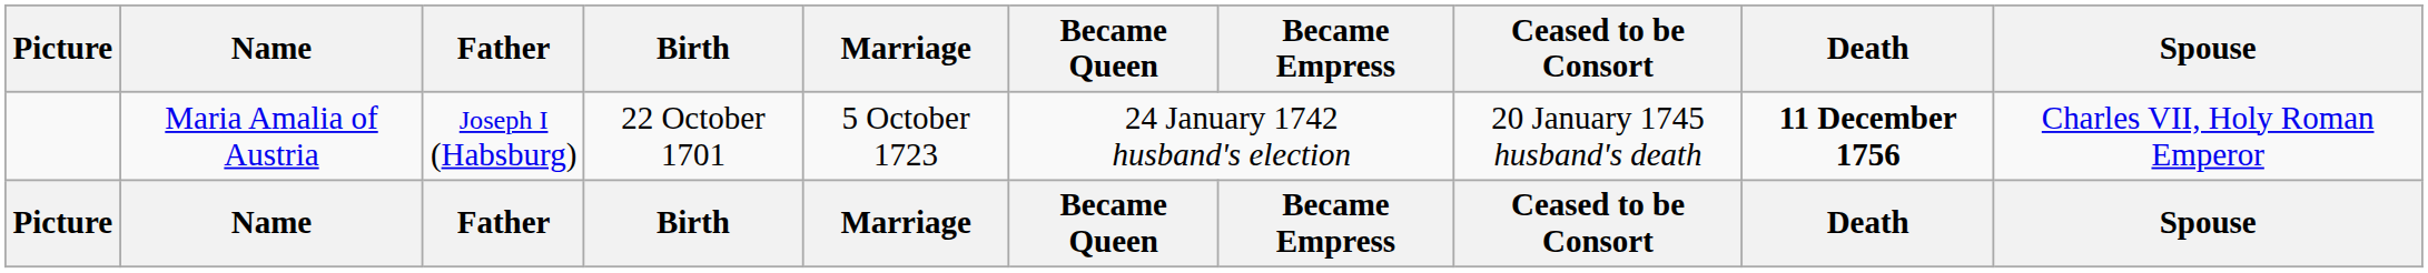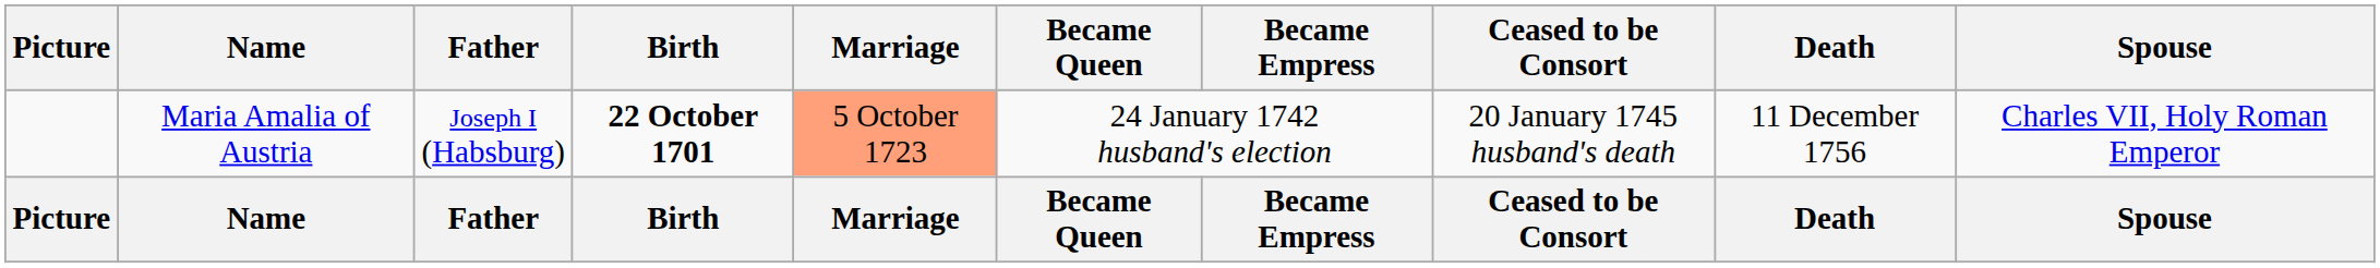Maria Amalia of Austria | Birth: normal -> bold
Maria Amalia of Austria | Marriage: no background -> lightsalmon background
Maria Amalia of Austria | Death: bold -> normal
